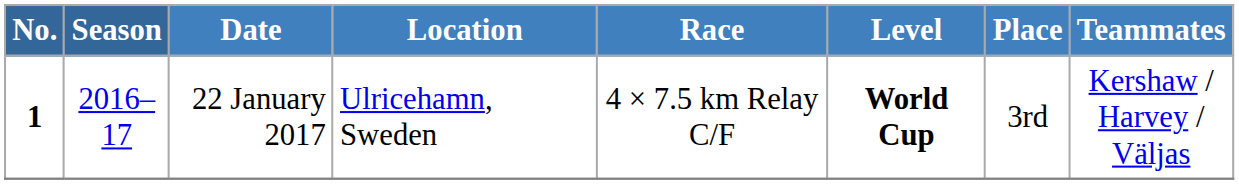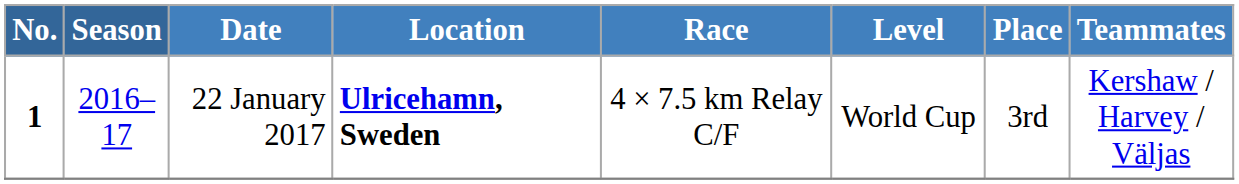22 January 2017 | Location: normal -> bold
22 January 2017 | Level: bold -> normal
